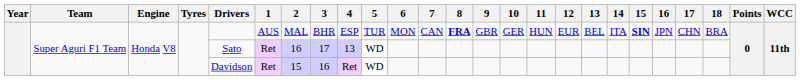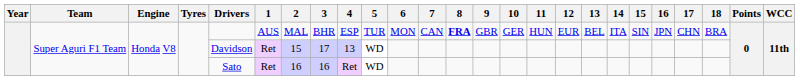row 2 | 15: bold -> normal
row 3 | Drivers: Sato -> Davidson
row 3 | 2: 16 -> 15
row 4 | Drivers: Davidson -> Sato
row 4 | 2: 15 -> 16
